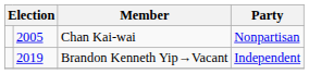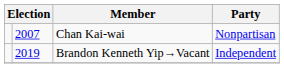Chan Kai-wai | column 2: 2005 -> 2007
